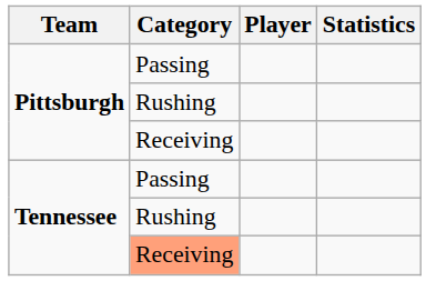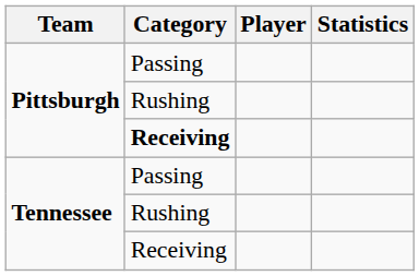Pittsburgh / Receiving | Category: normal -> bold
Tennessee / Receiving | Category: lightsalmon background -> no background
